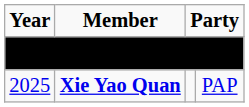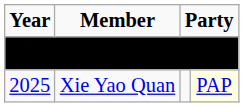2025 | Member: bold -> normal
2025 | column 4: no background -> lightyellow background
